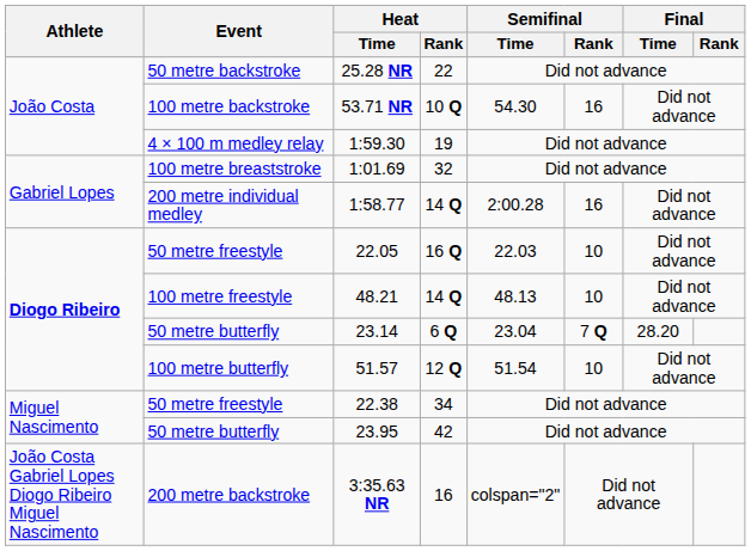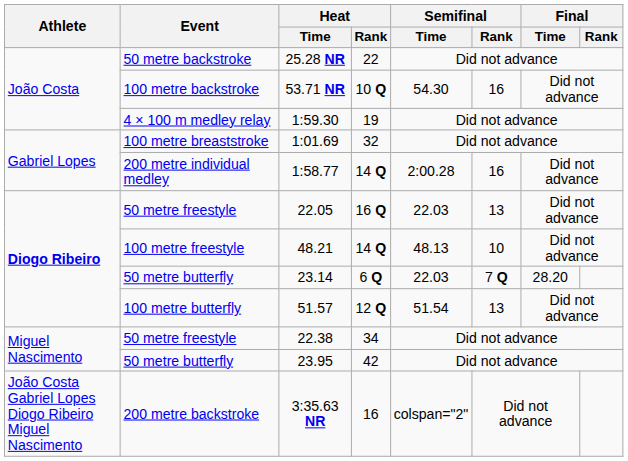22.05 | Semifinal / Rank: 10 -> 13
23.14 | Semifinal / Time: 23.04 -> 22.03
51.57 | Semifinal / Rank: 10 -> 13
